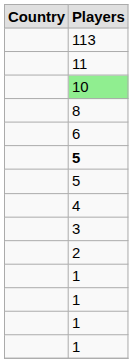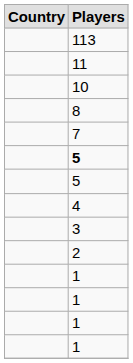row 4 | Players: lightgreen background -> no background
row 6 | Players: 6 -> 7
